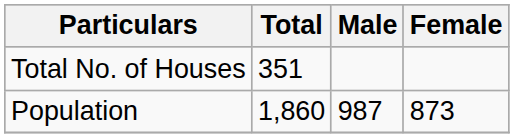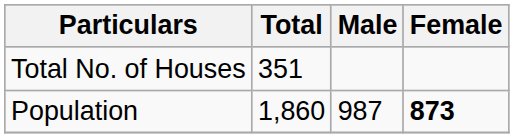Population | Female: normal -> bold
